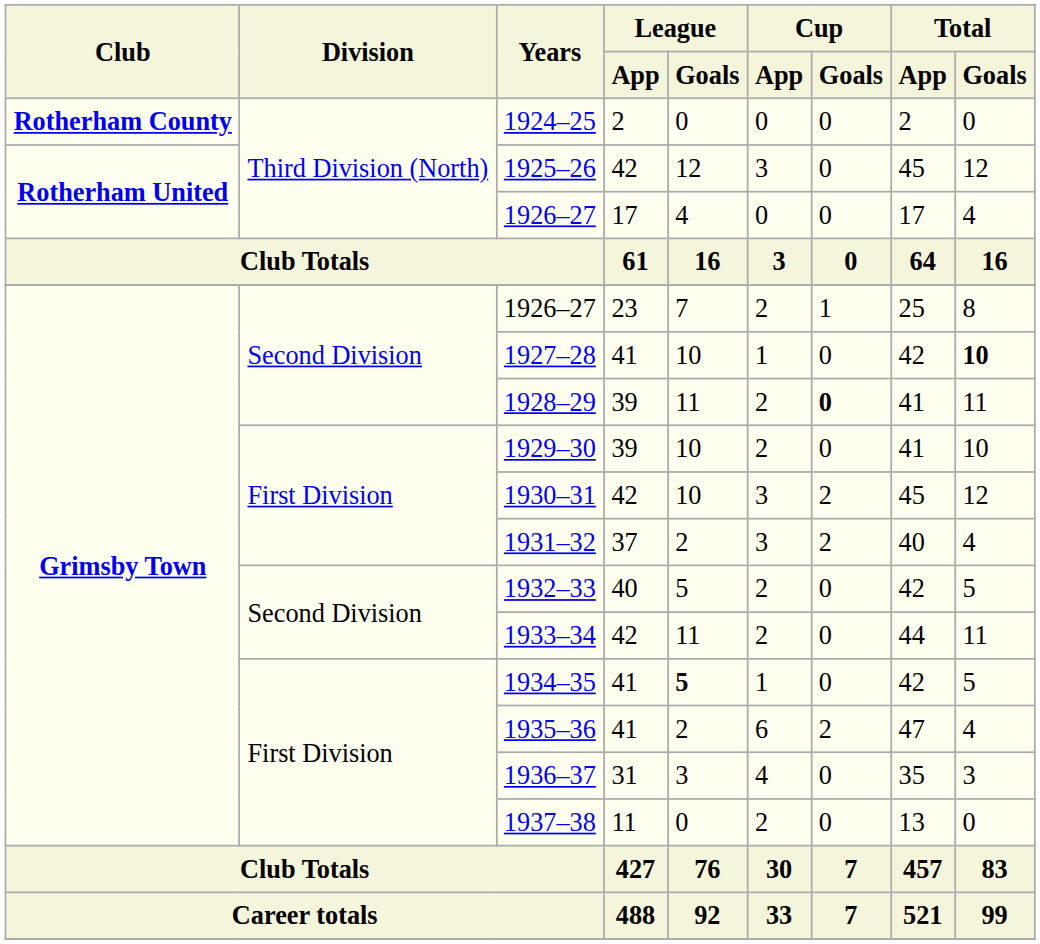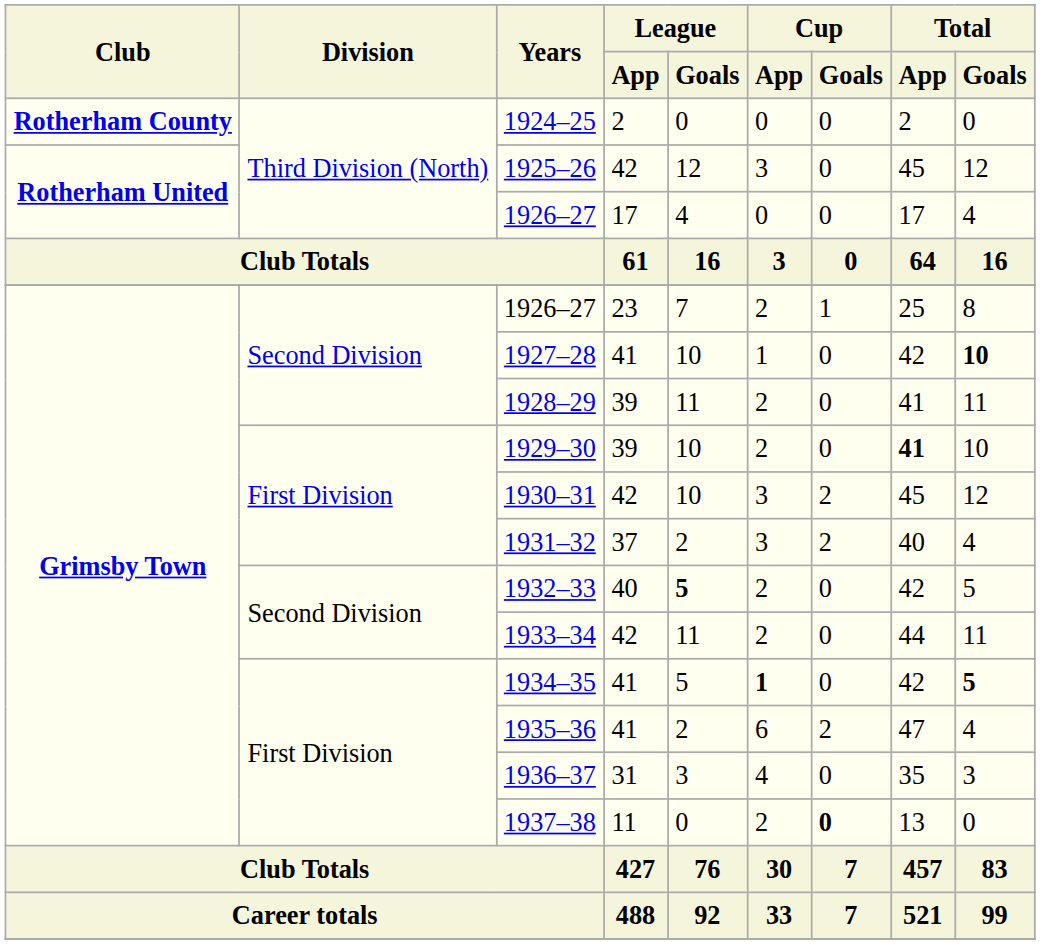1928–29 | Cup / Goals: bold -> normal
1929–30 | Total / App: normal -> bold
1932–33 | League / Goals: normal -> bold
1934–35 | League / Goals: bold -> normal
1934–35 | Cup / App: normal -> bold
1934–35 | Total / Goals: normal -> bold
1937–38 | Cup / Goals: normal -> bold
